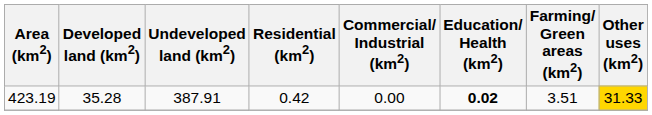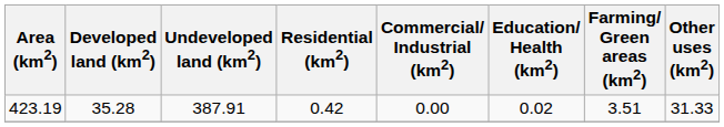423.19 | Education/ Health (km2): bold -> normal
423.19 | Other uses (km2): gold background -> no background
